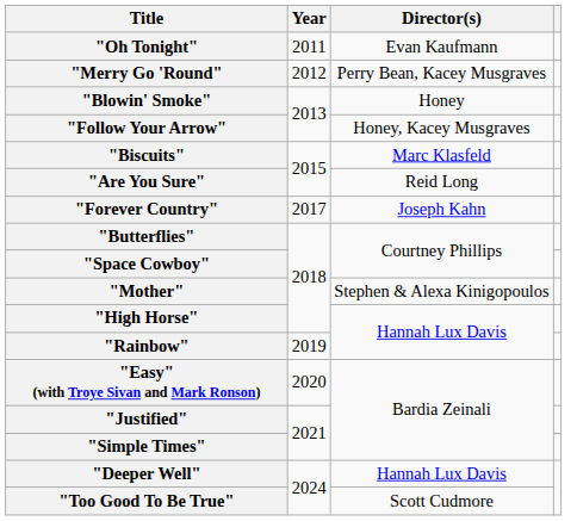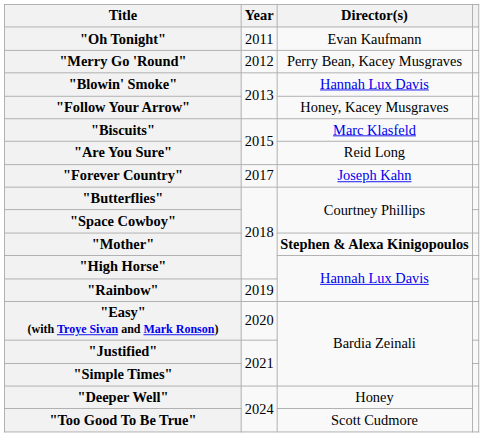"Blowin' Smoke" | Director(s): Honey -> Hannah Lux Davis
"Mother" | Director(s): normal -> bold
"Deeper Well" | Director(s): Hannah Lux Davis -> Honey
